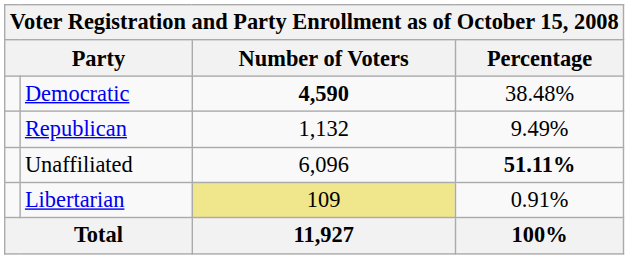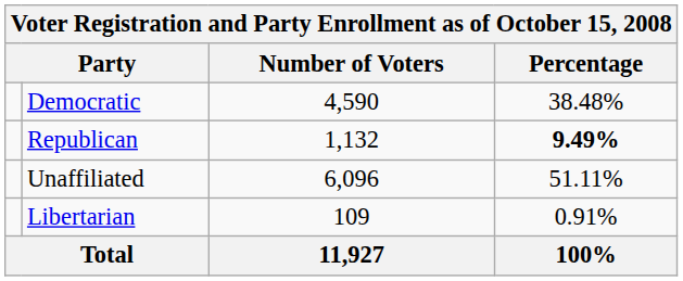Democratic | Number of Voters: bold -> normal
Republican | Percentage: normal -> bold
Unaffiliated | Percentage: bold -> normal
Libertarian | Number of Voters: khaki background -> no background
